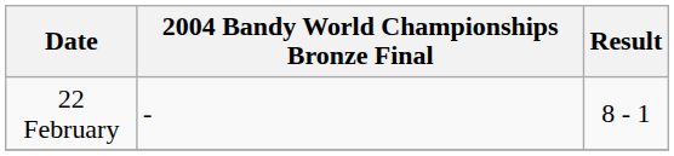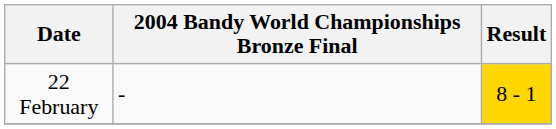22 February | Result: no background -> gold background
